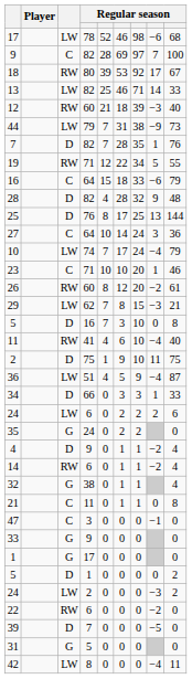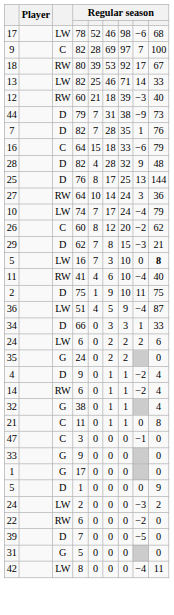44 | column 3: LW -> D
- row: 19 | RW | 71 | 12 | 22 | 34 | 5 | 55
27 | column 3: C -> RW
- row: 23 | C | 71 | 10 | 10 | 20 | 1 | 46
26 | column 3: RW -> C
26 | column 9: 61 -> 62
29 | column 3: LW -> D
5 / 16 | column 3: D -> LW
5 / 16 | column 9: normal -> bold
5 / 1 | column 9: 2 -> 9
